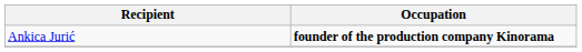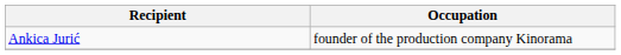Ankica Jurić | Occupation: bold -> normal
